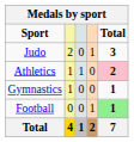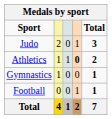Athletics | column 4: normal -> bold
Athletics | Total: pink background -> no background
Football | Total: lightgreen background -> no background
